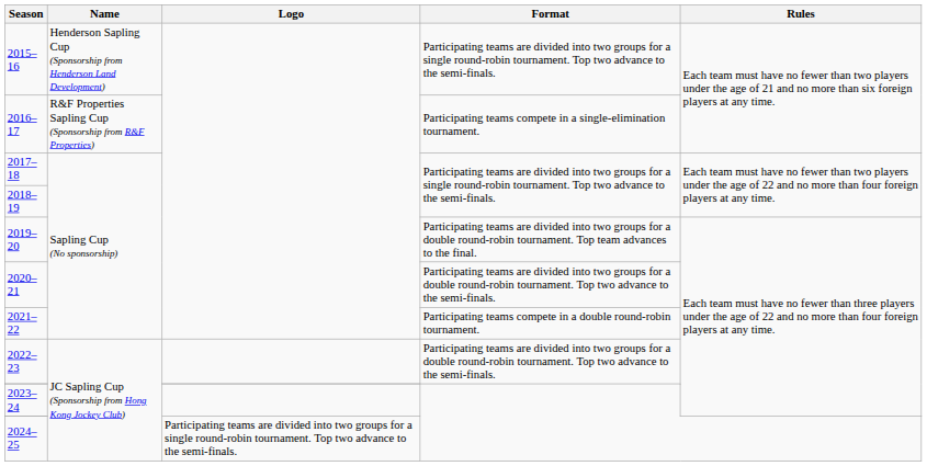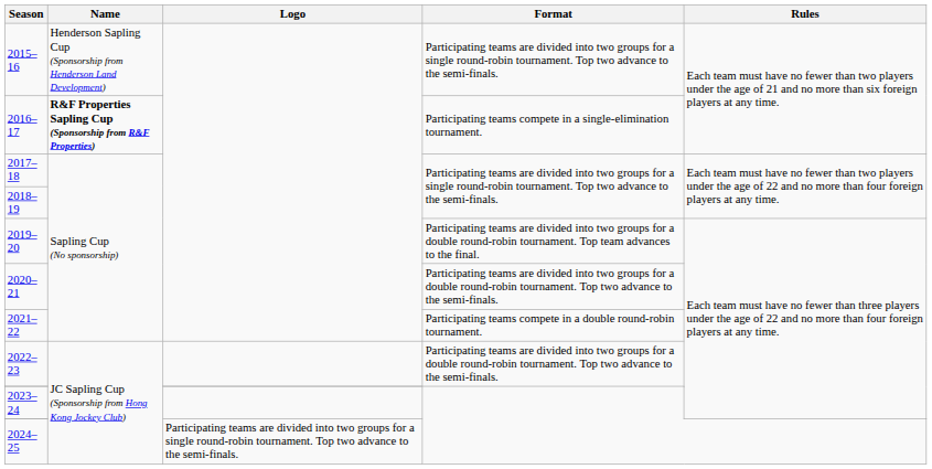2016–17 | Name: normal -> bold
